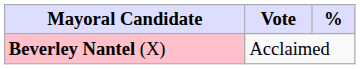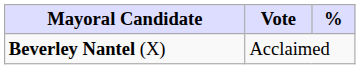Beverley Nantel (X) | Mayoral Candidate: pink background -> no background
